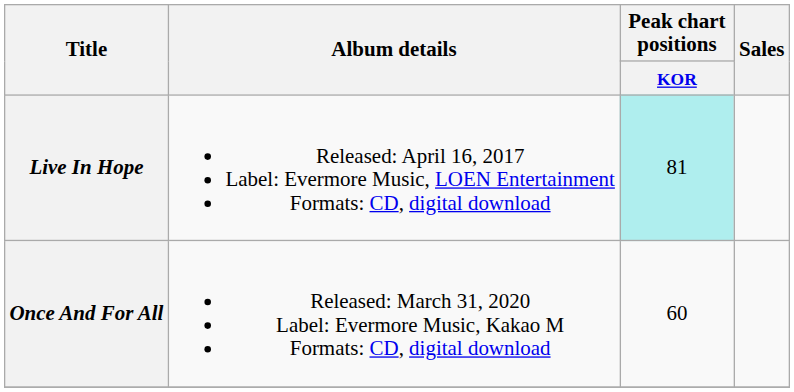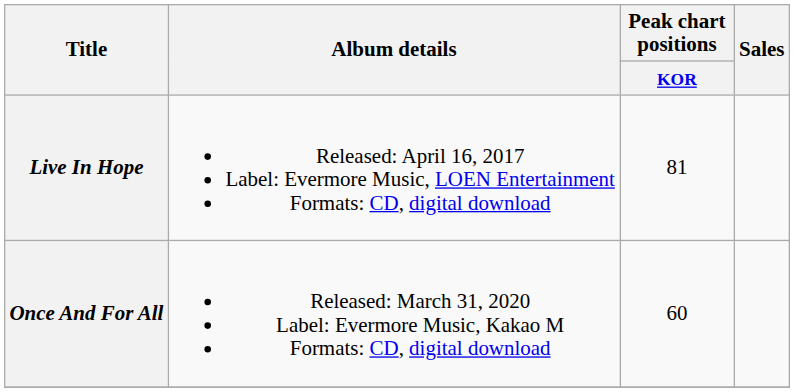Live In Hope | Peak chart positions / KOR: paleturquoise background -> no background
